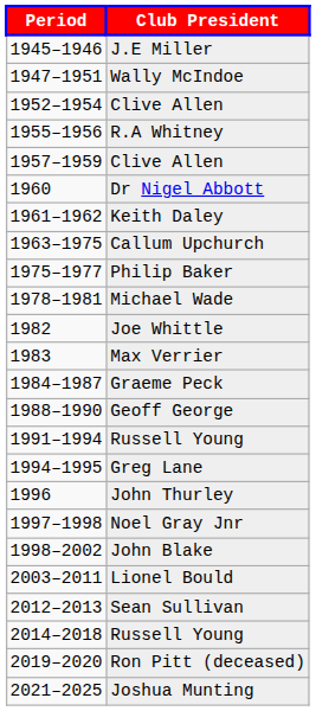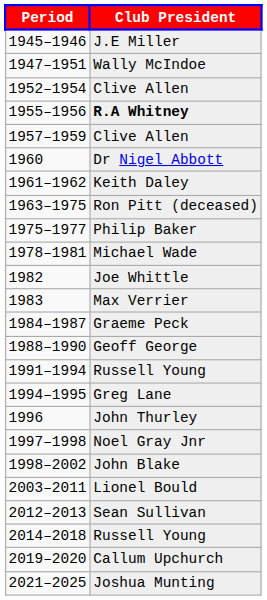row 5 | Club President: normal -> bold
row 9 | Club President: Callum Upchurch -> Ron Pitt (deceased)
row 24 | Club President: Ron Pitt (deceased) -> Callum Upchurch
